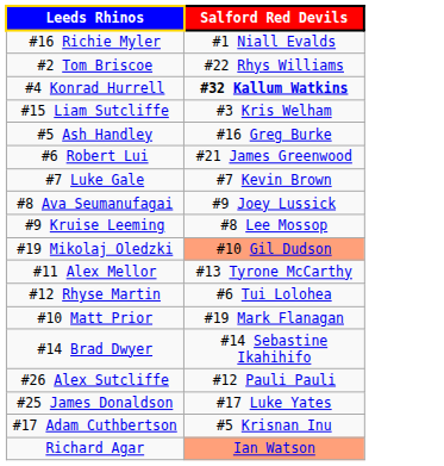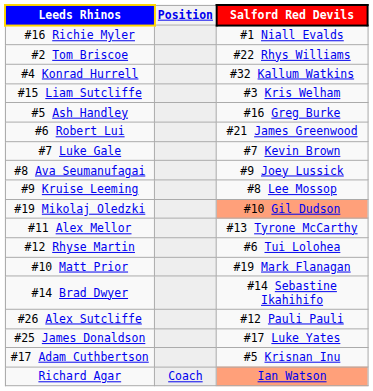+ column: Position | Coach
#4 Konrad Hurrell | Salford Red Devils: bold -> normal
